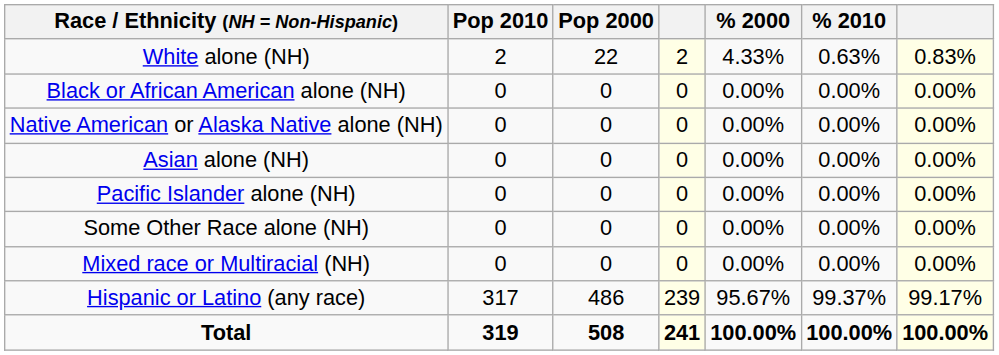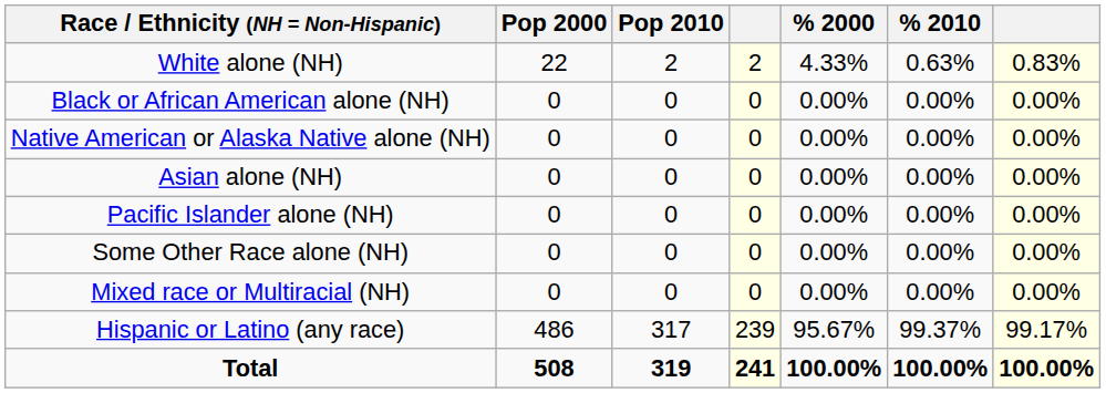columns swapped: Pop 2000 <-> Pop 2010
